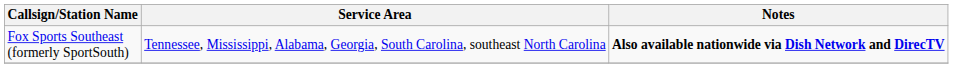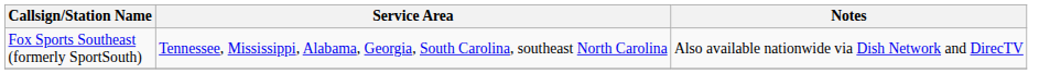Fox Sports Southeast (formerly SportSouth) | Notes: bold -> normal
